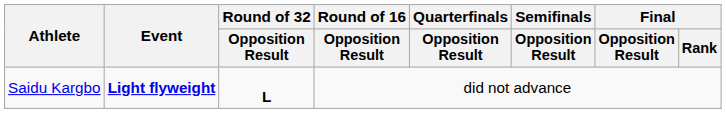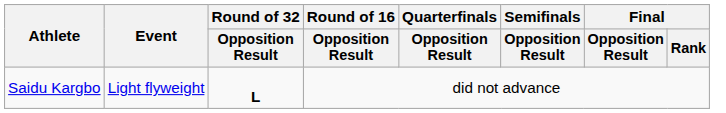Saidu Kargbo | Event: bold -> normal
